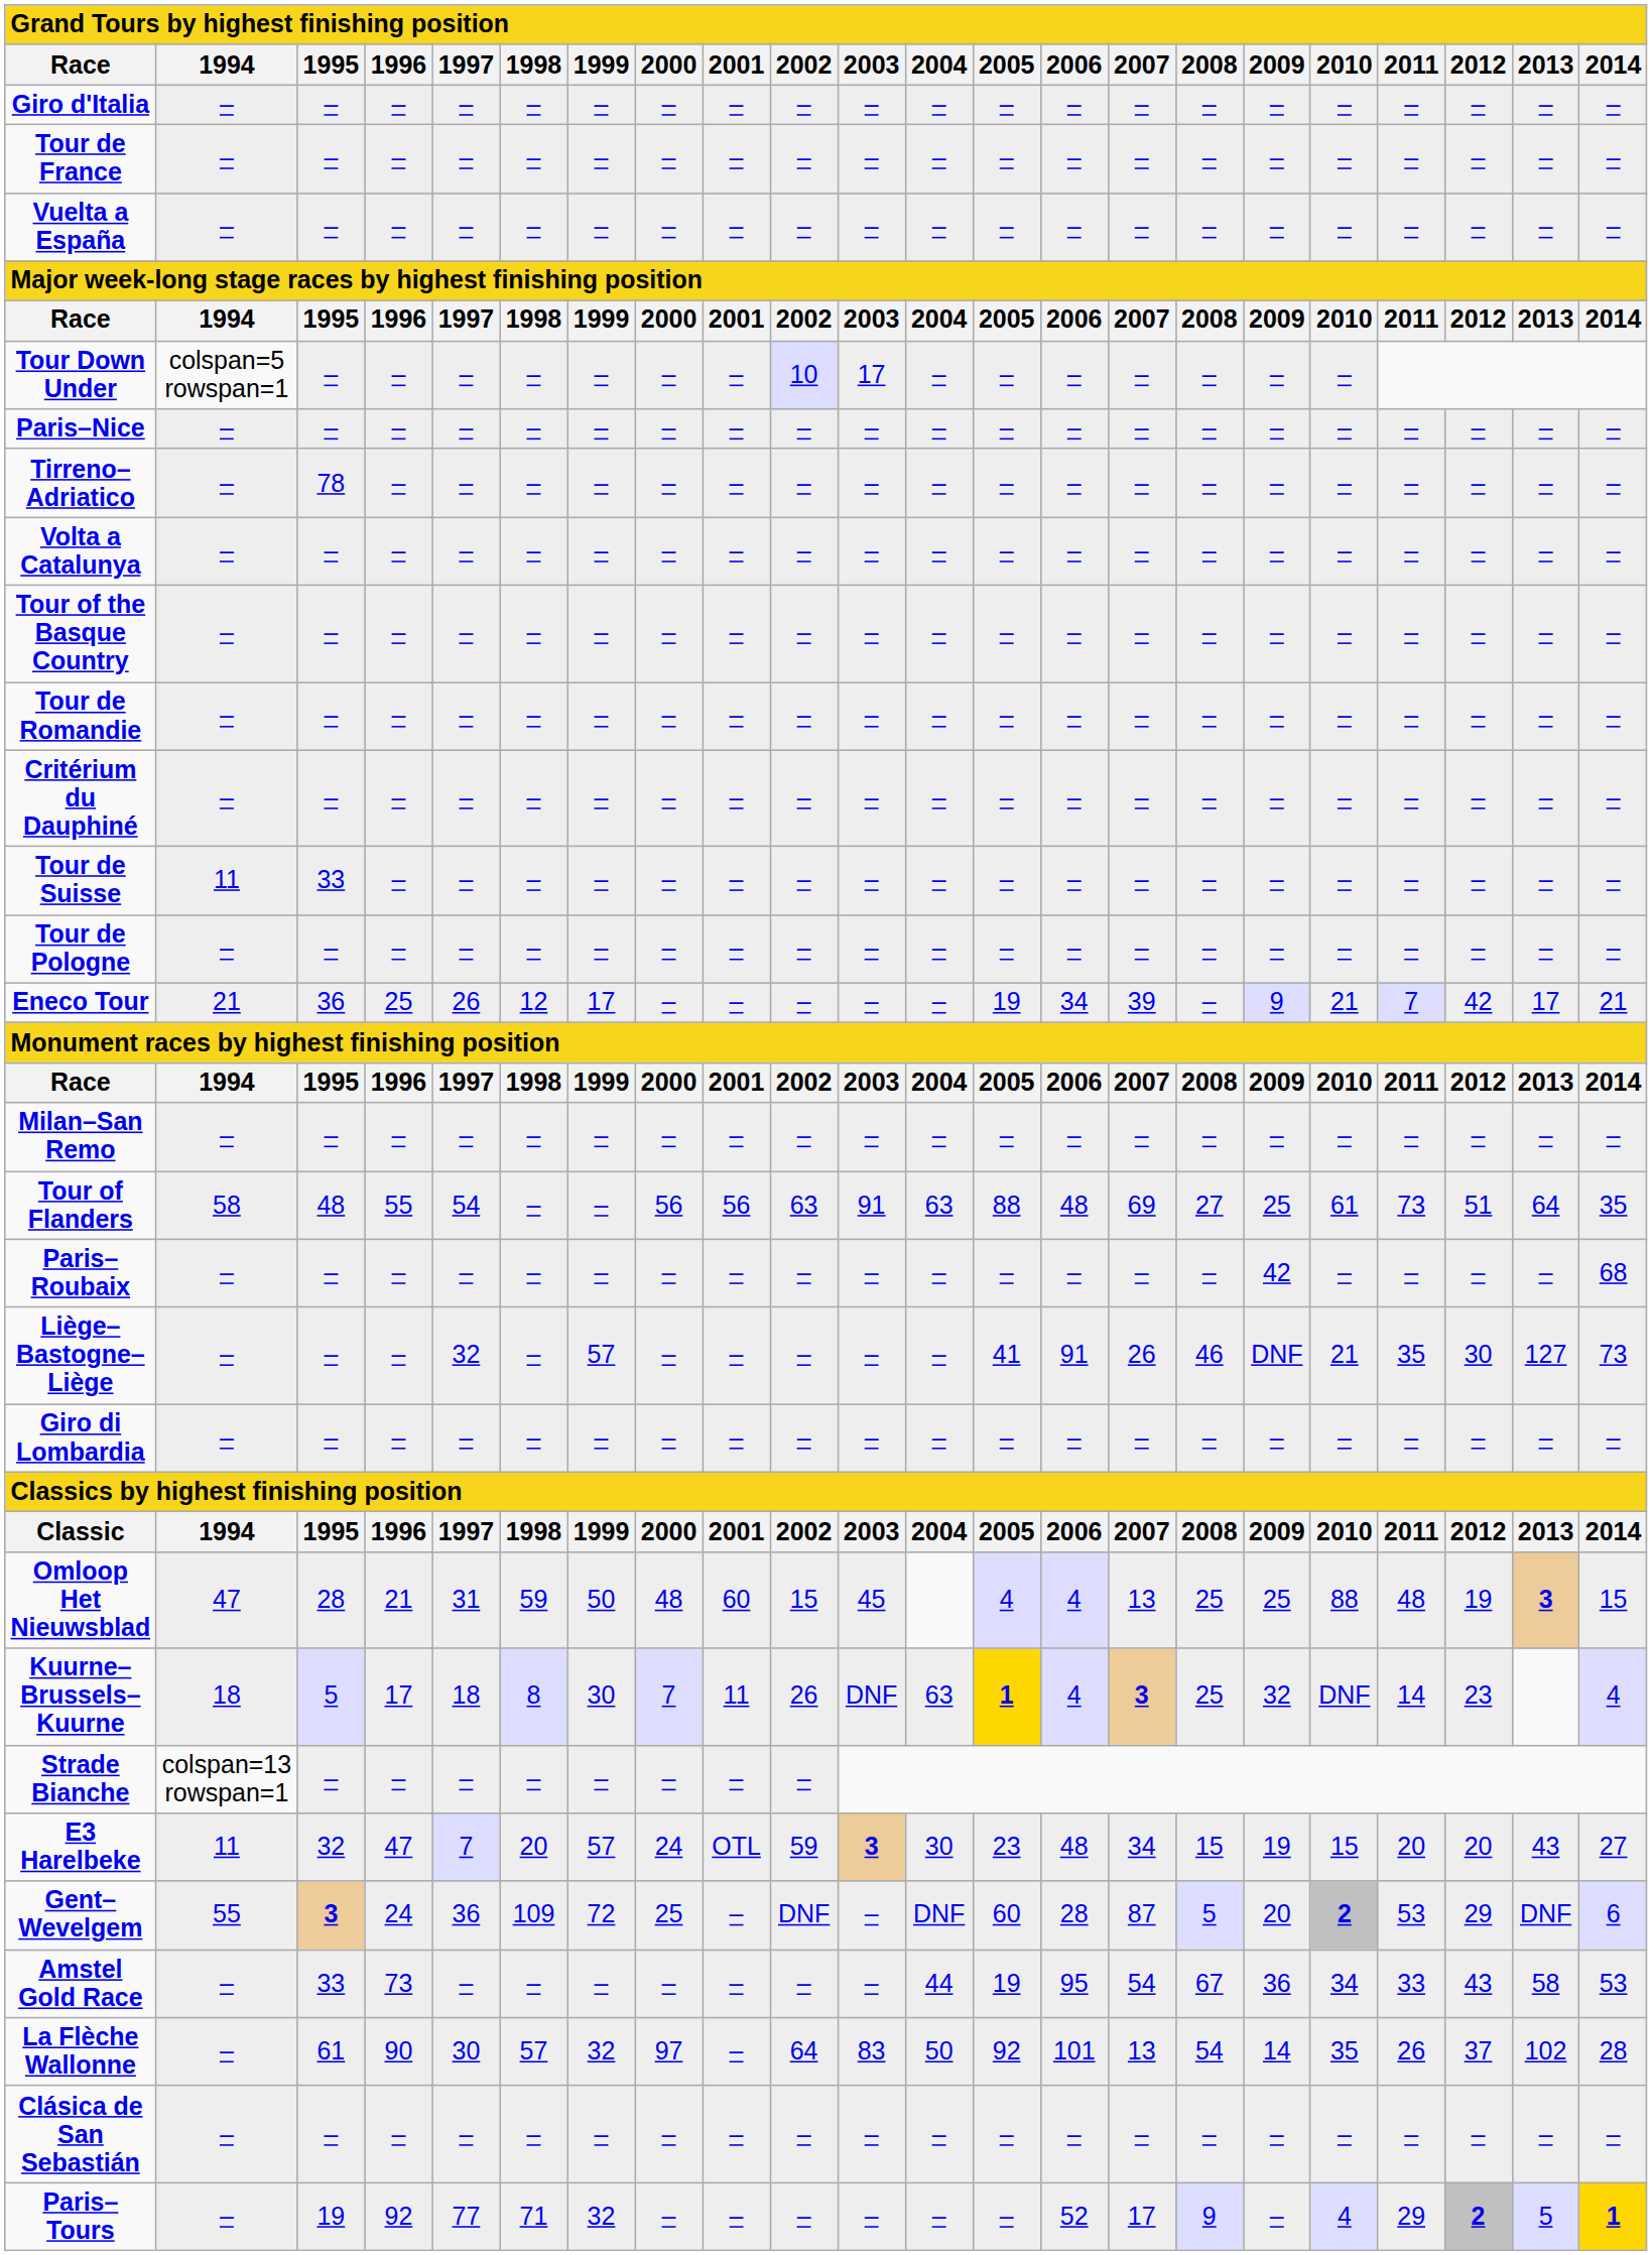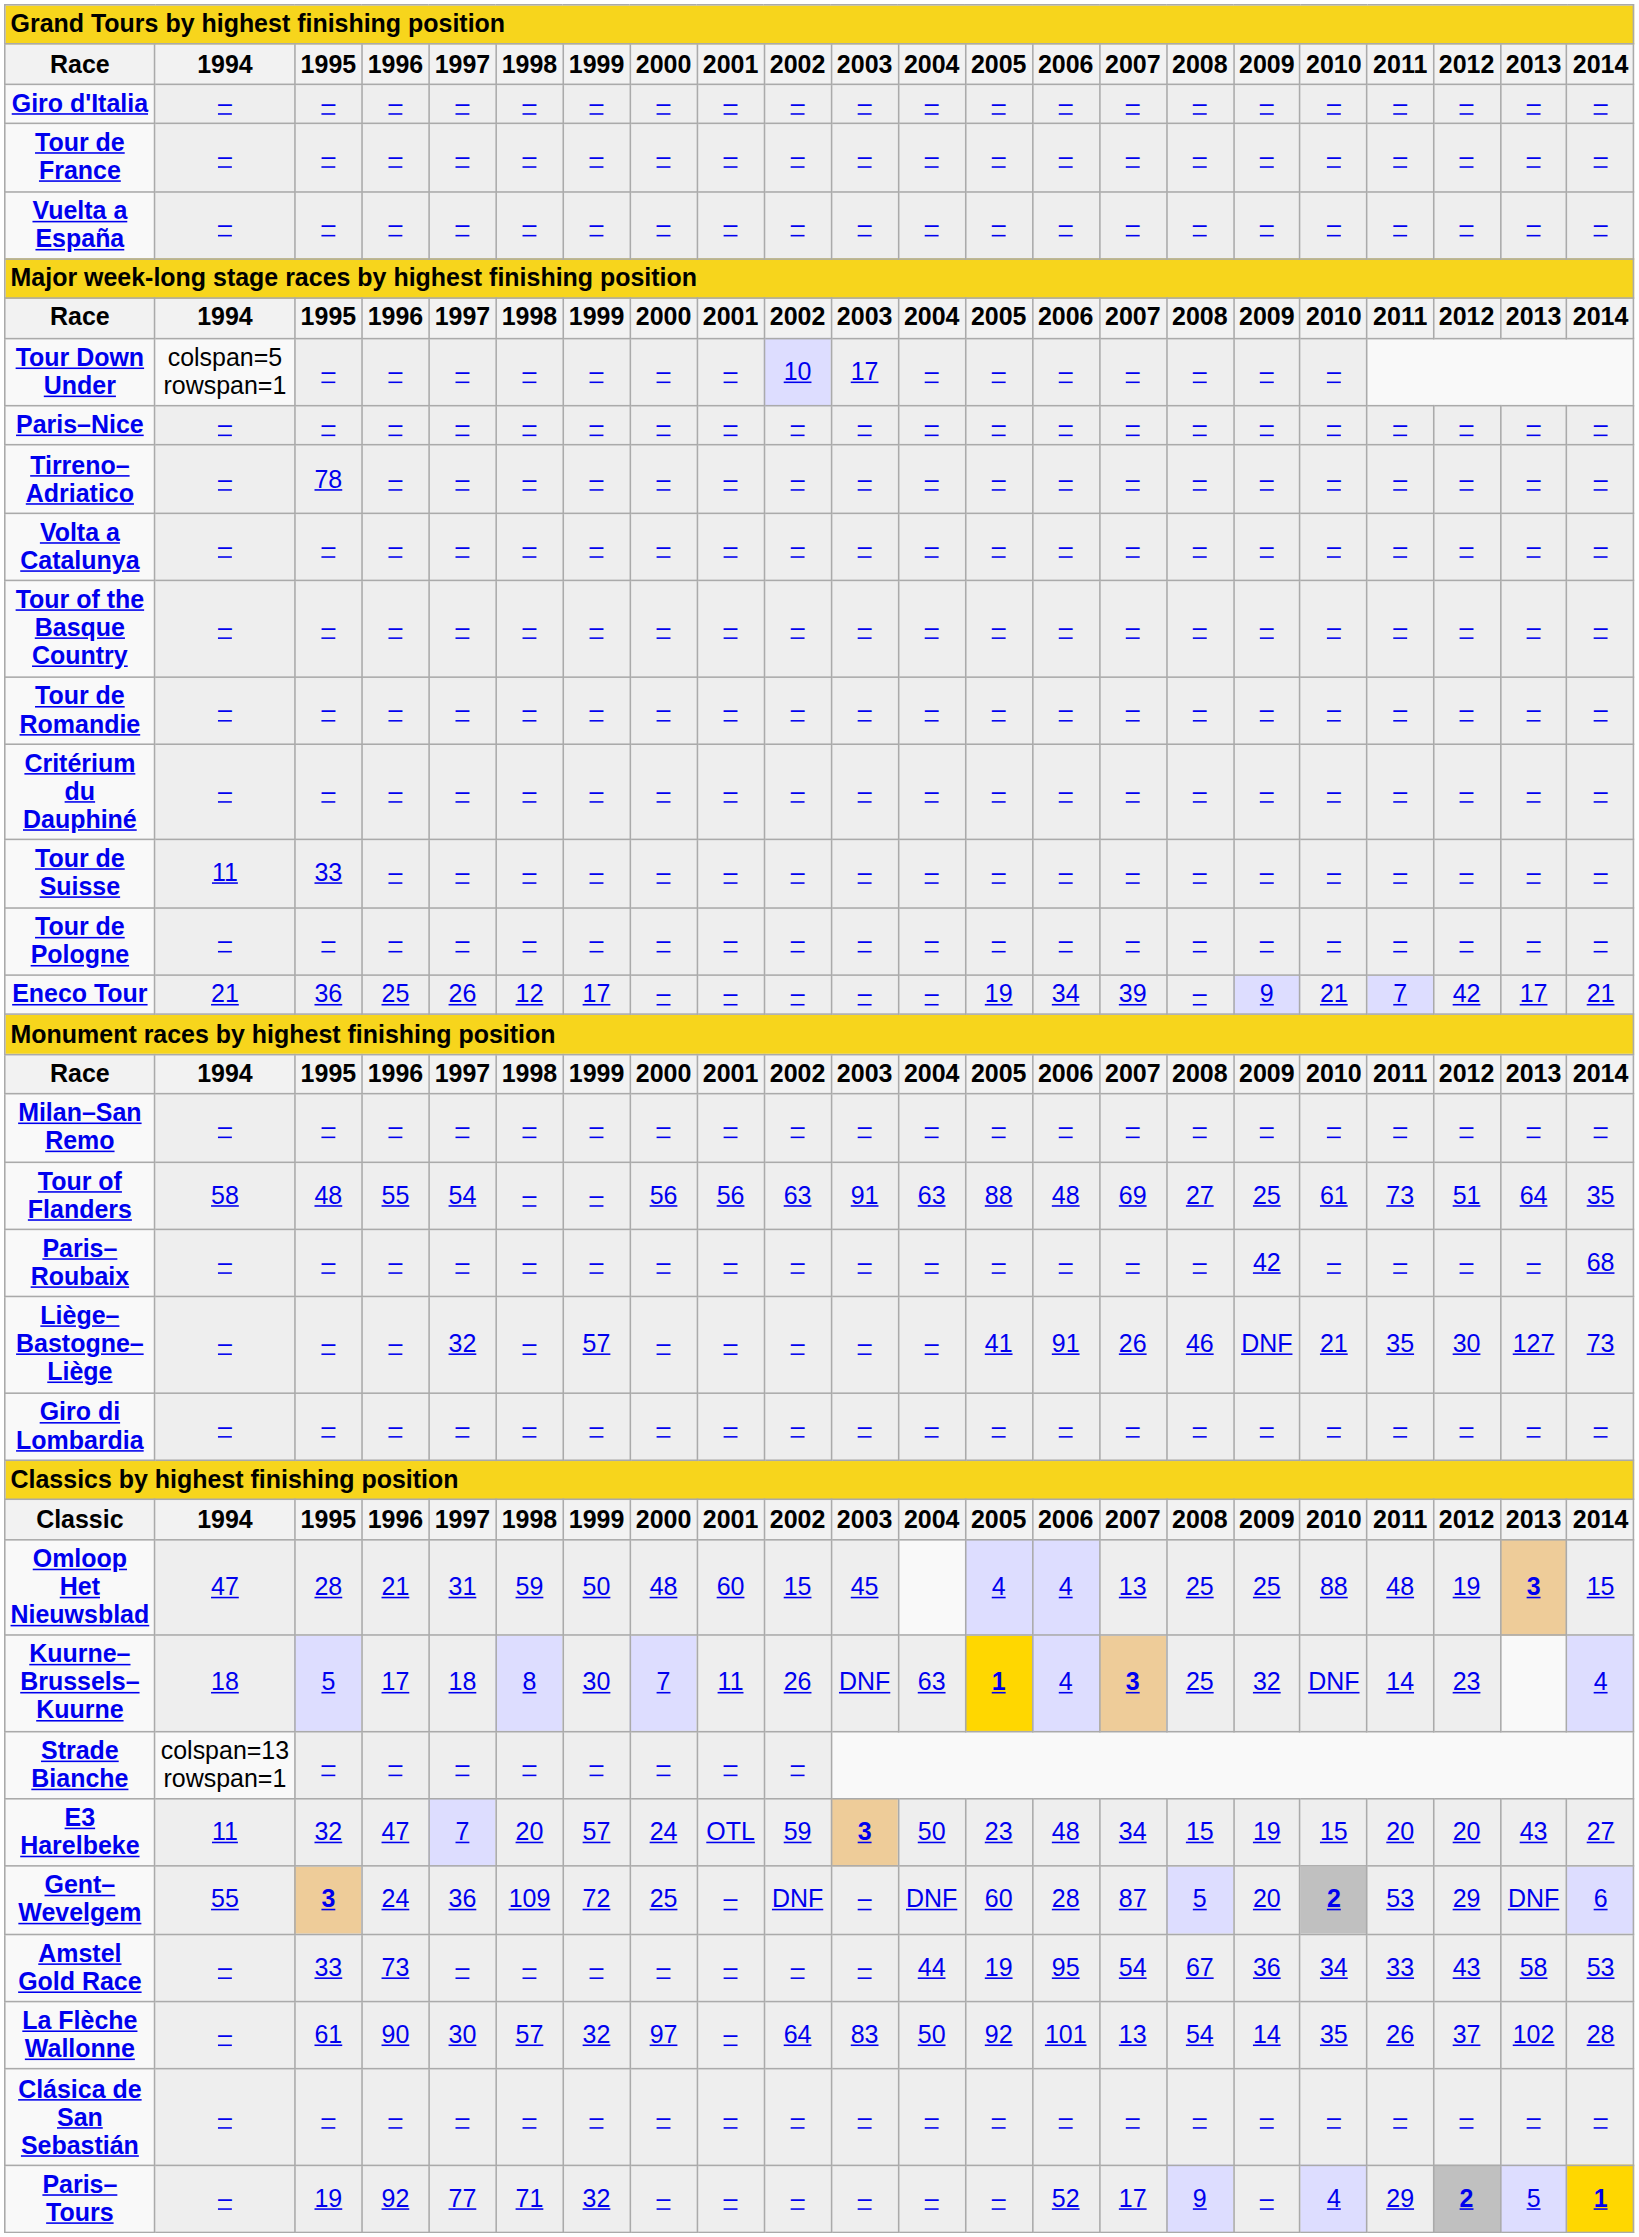E3 Harelbeke | 2004: 30 -> 50
